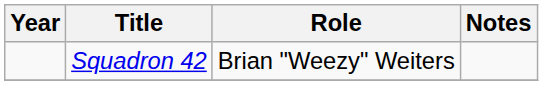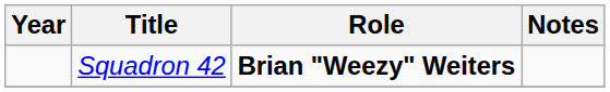Squadron 42 | Role: normal -> bold
